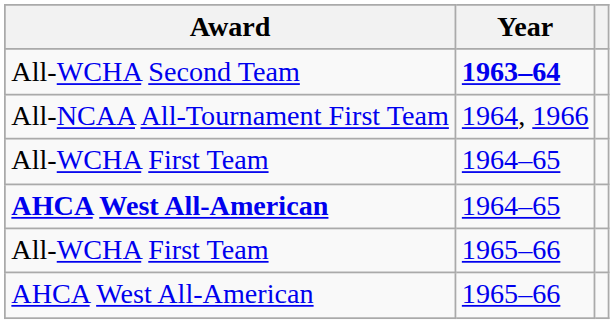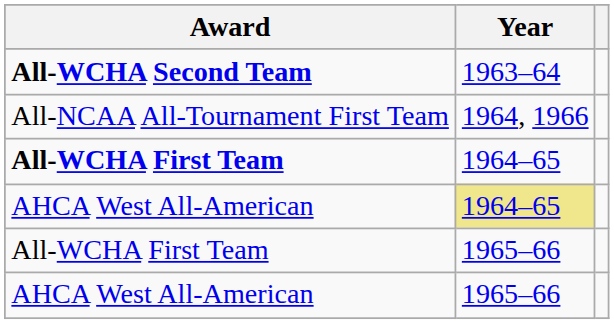row 2 | Award: normal -> bold
row 2 | Year: bold -> normal
row 4 | Award: normal -> bold
row 5 | Award: bold -> normal
row 5 | Year: no background -> khaki background
